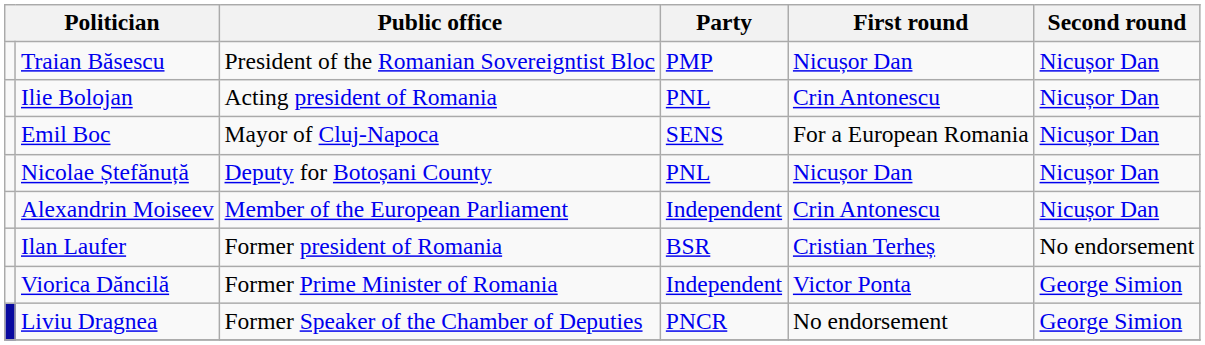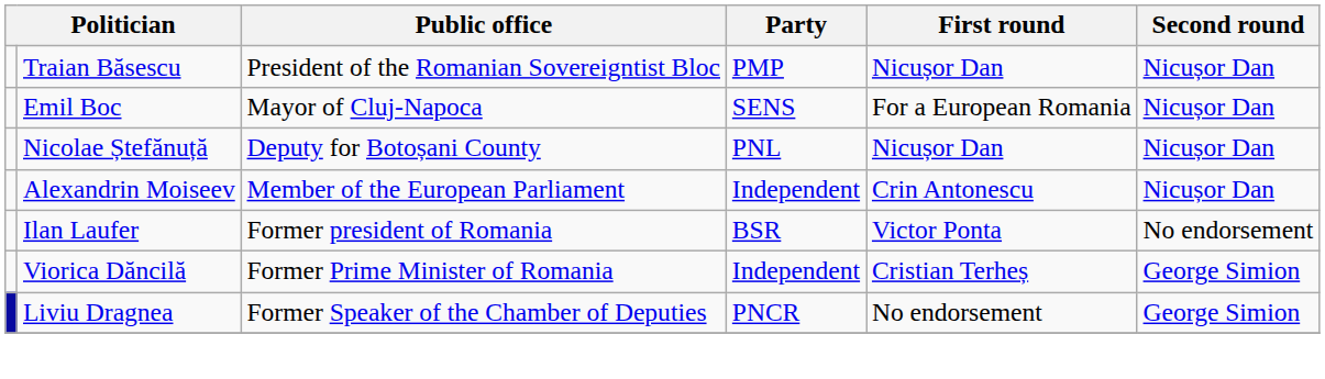- row: Ilie Bolojan | Acting president of Romania | PNL | Crin Antonescu | Nicușor Dan
Ilan Laufer | First round: Cristian Terheș -> Victor Ponta
Viorica Dăncilă | First round: Victor Ponta -> Cristian Terheș
